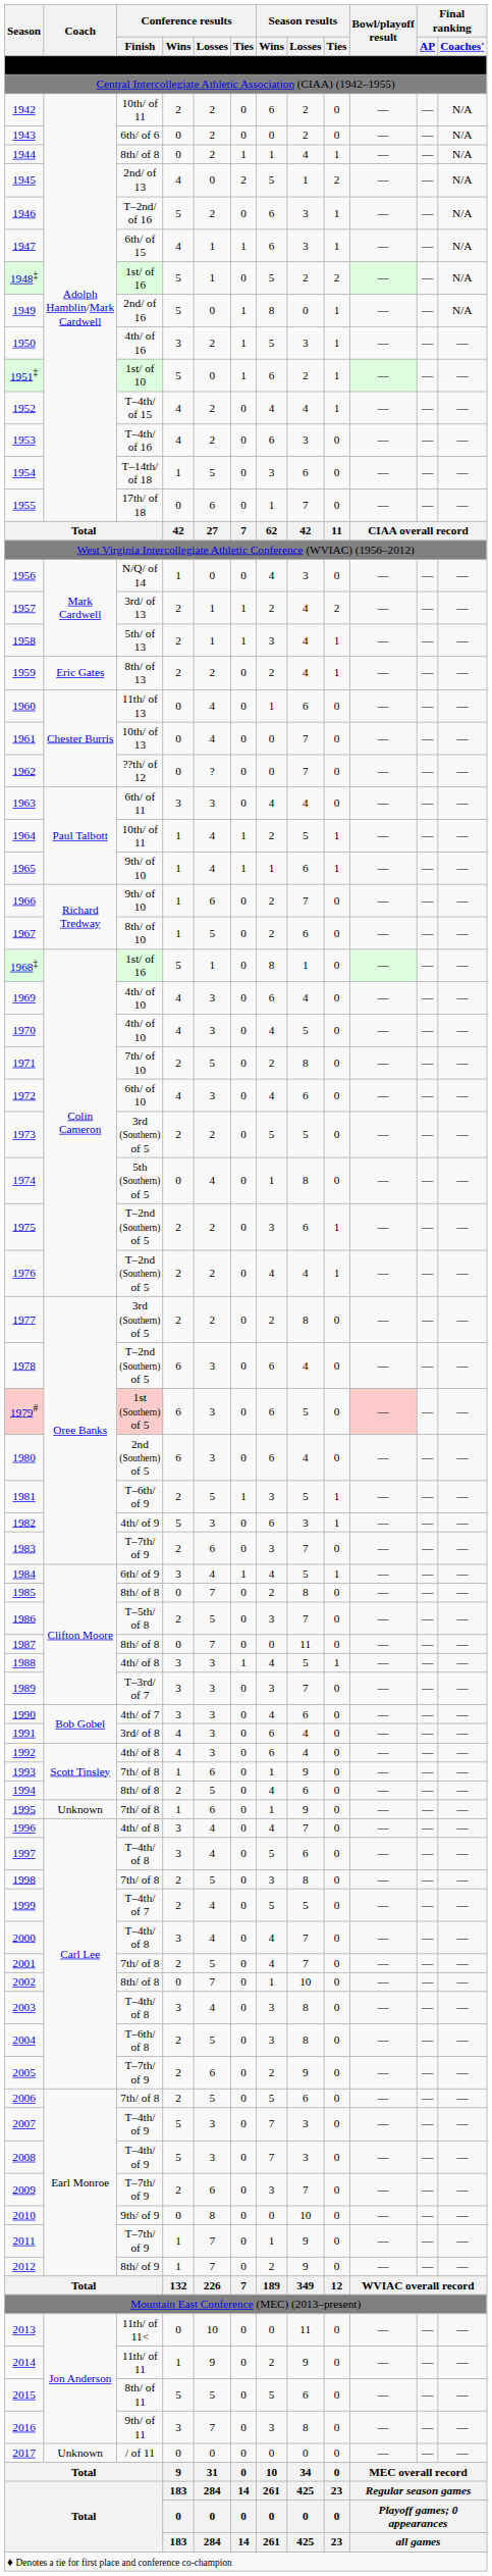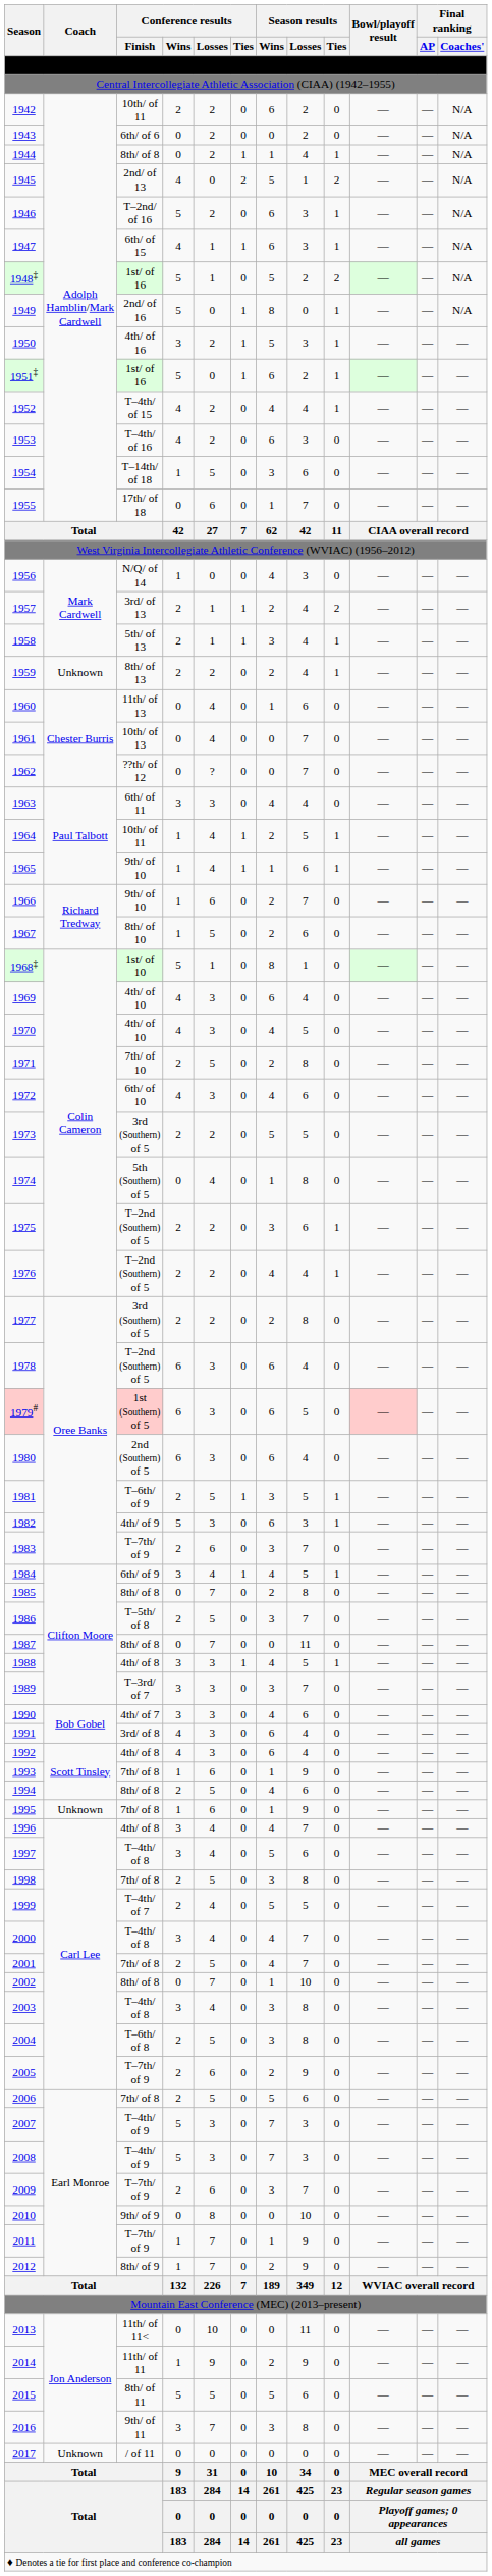1951‡ | Conference results / Finish: 1st/ of 10 -> 1st/ of 16
1959 | Coach: Eric Gates -> Unknown
1968‡ | Conference results / Finish: 1st/ of 16 -> 1st/ of 10
